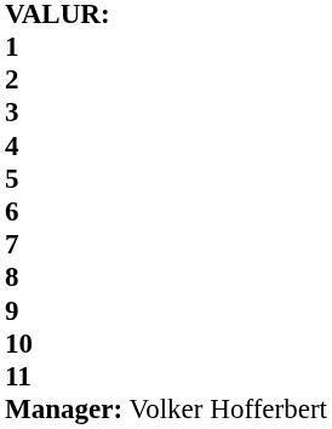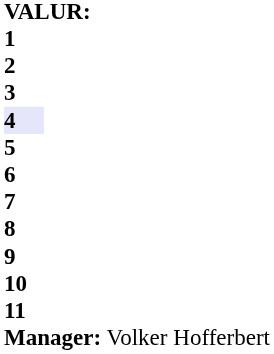4 | column 1: no background -> lavender background
